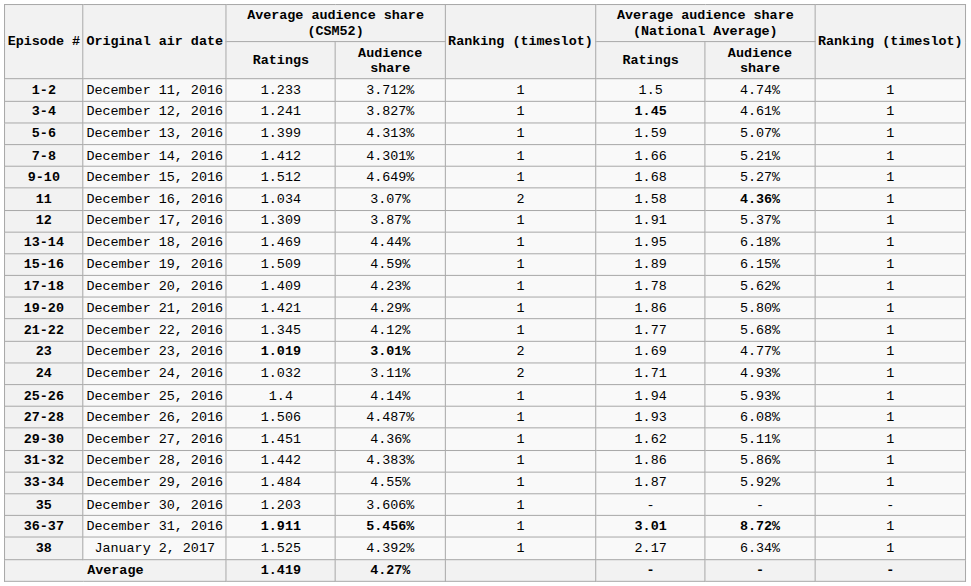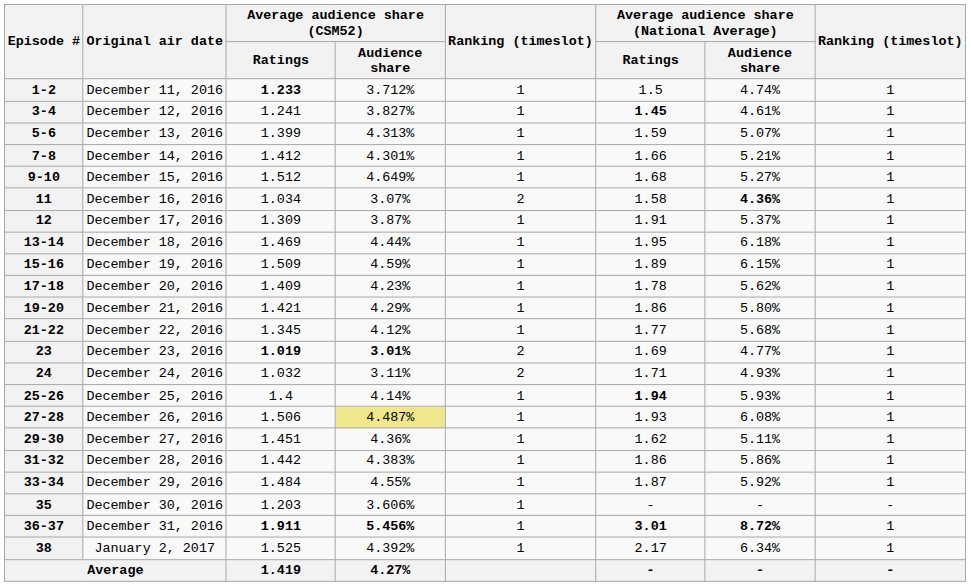1-2 | Average audience share (CSM52) / Ratings: normal -> bold
25-26 | Average audience share (National Average) / Ratings: normal -> bold
27-28 | Average audience share (CSM52) / Audience share: no background -> khaki background
